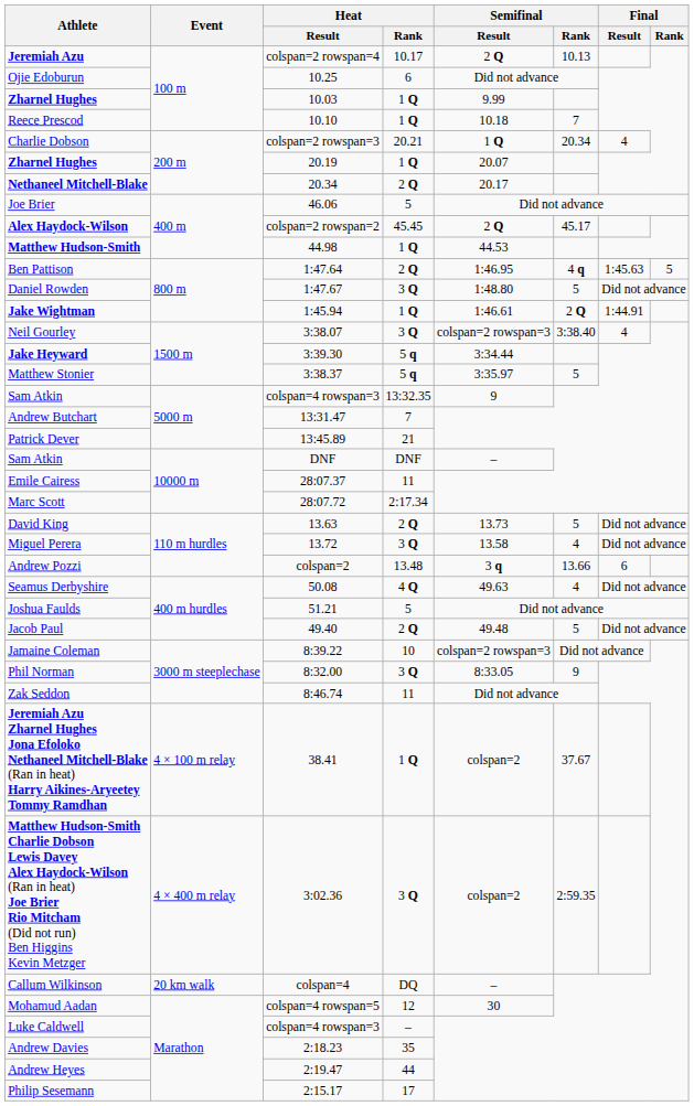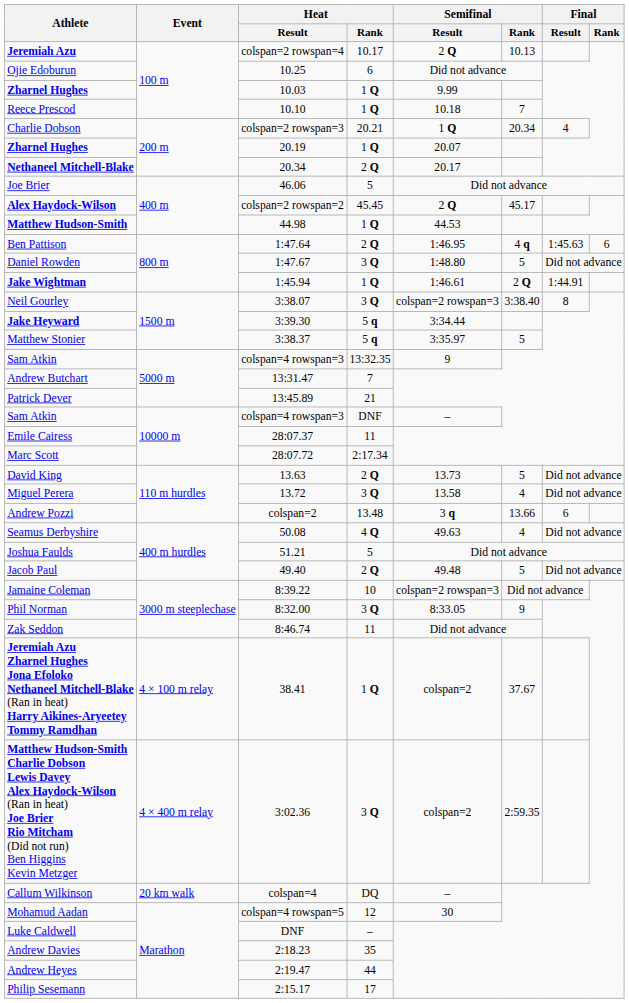Ben Pattison | Final / Rank: 5 -> 6
Neil Gourley | Final / Result: 4 -> 8
Sam Atkin / 10000 m | Heat / Result: DNF -> colspan=4 rowspan=3
Luke Caldwell | Heat / Result: colspan=4 rowspan=3 -> DNF
